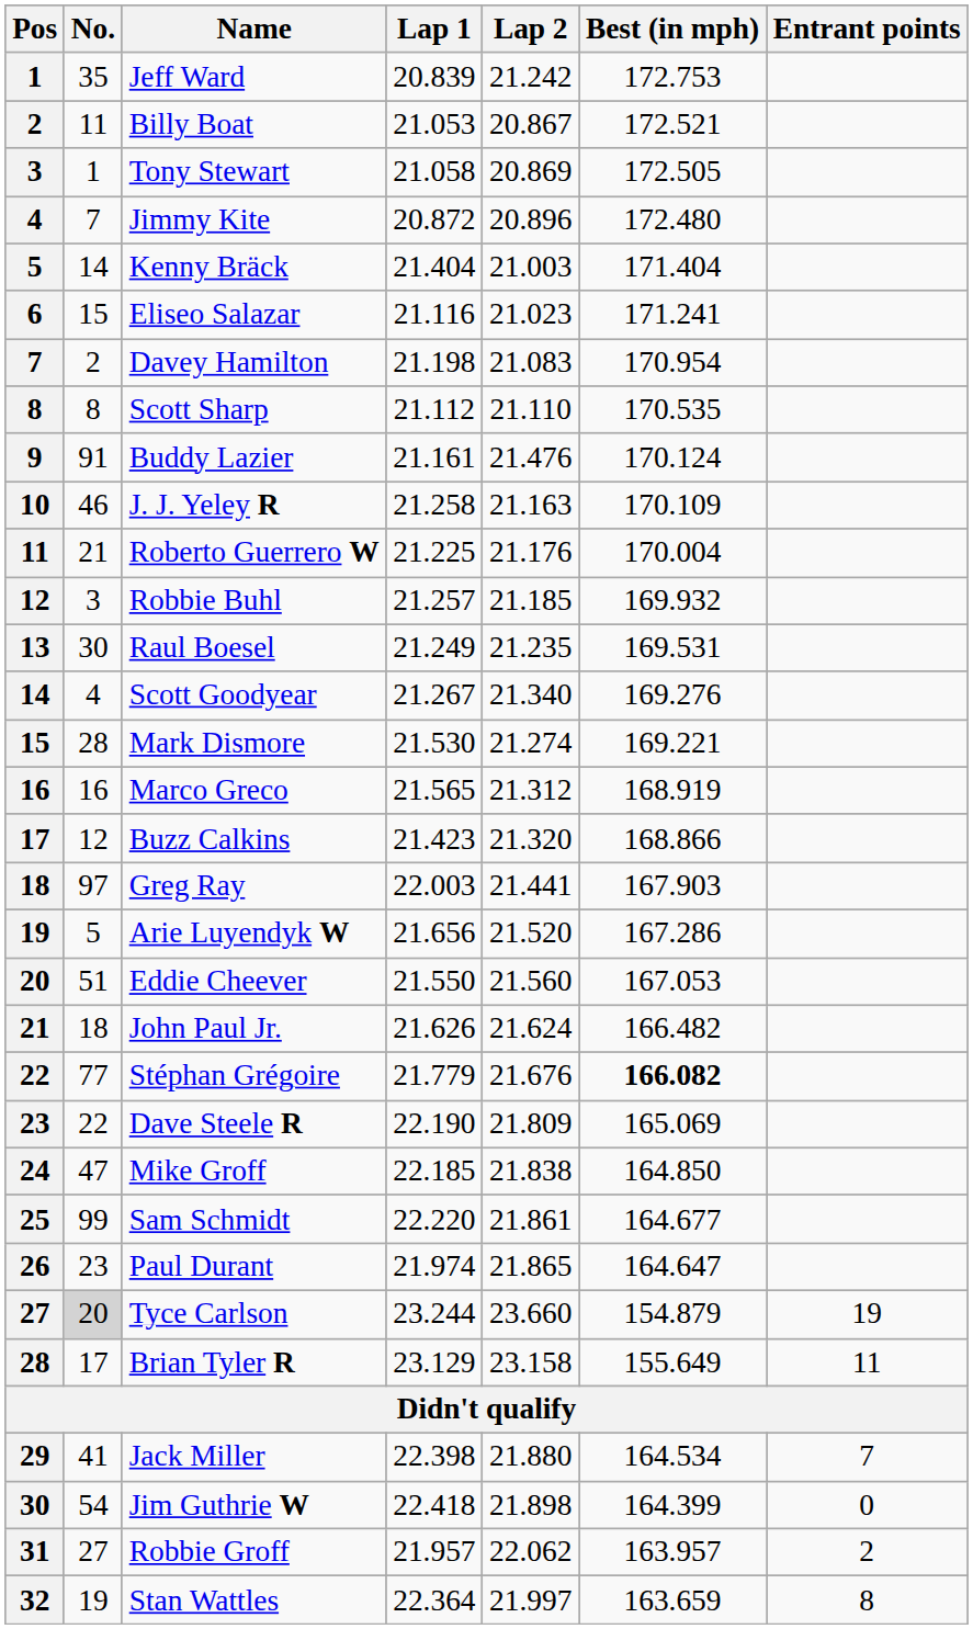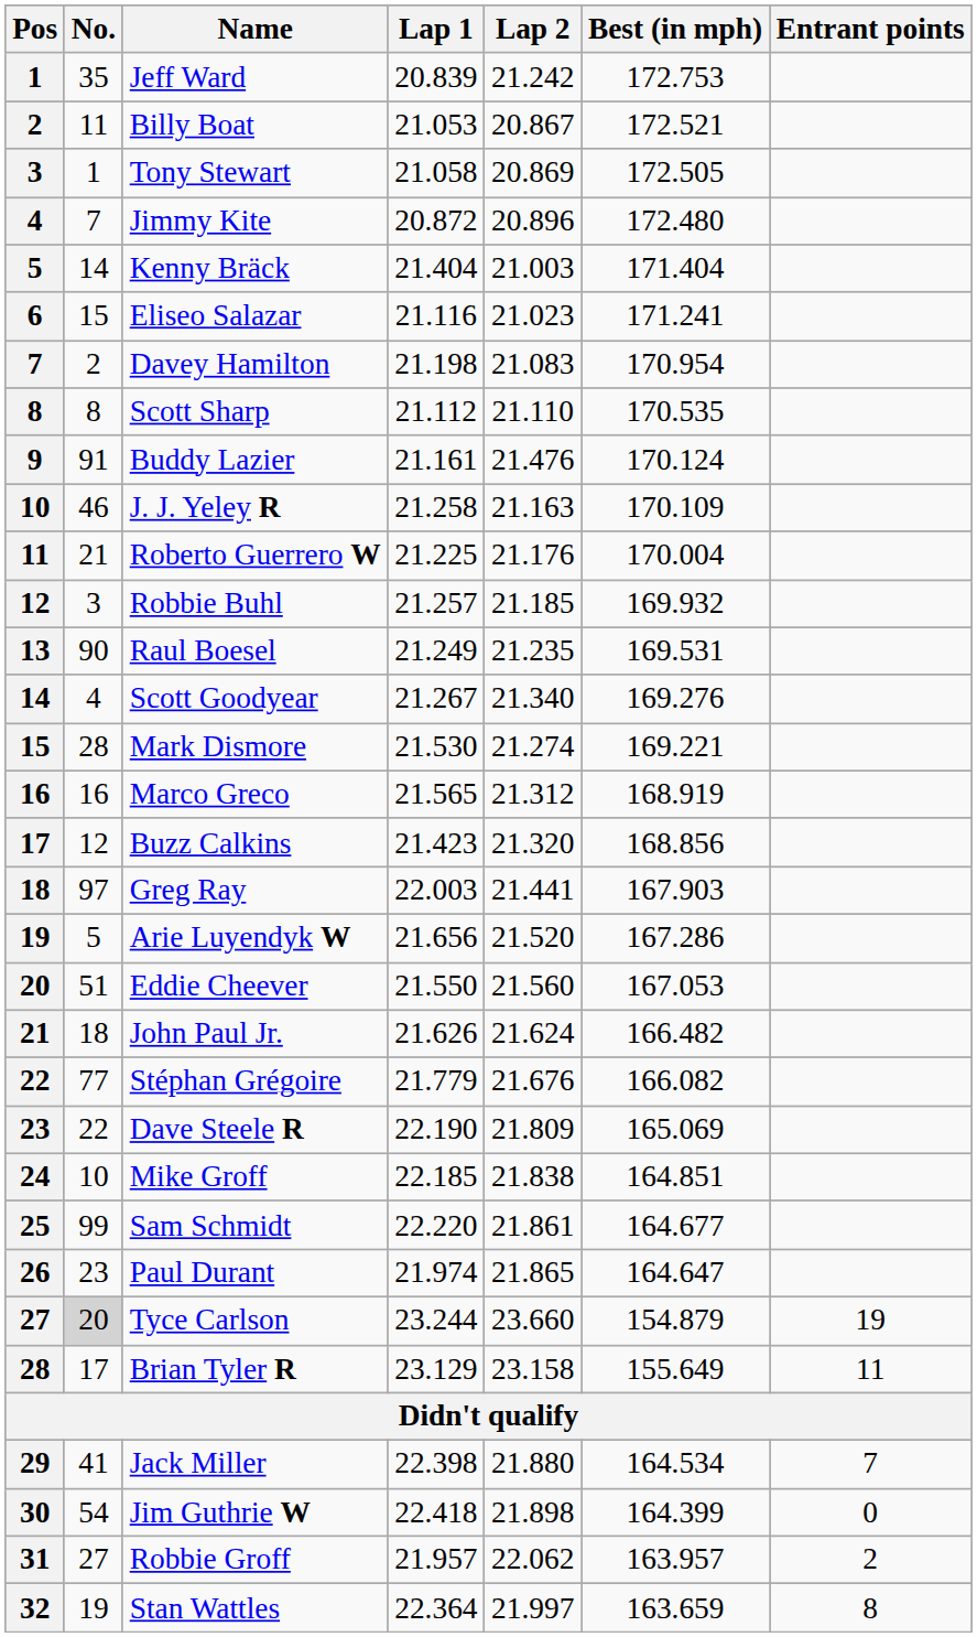Raul Boesel | No.: 30 -> 90
Buzz Calkins | Best (in mph): 168.866 -> 168.856
Stéphan Grégoire | Best (in mph): bold -> normal
Mike Groff | No.: 47 -> 10
Mike Groff | Best (in mph): 164.850 -> 164.851
